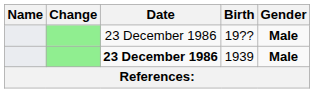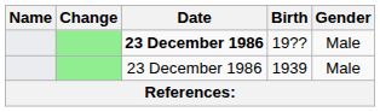19?? | Date: normal -> bold
19?? | Gender: bold -> normal
1939 | Date: bold -> normal
1939 | Gender: bold -> normal
